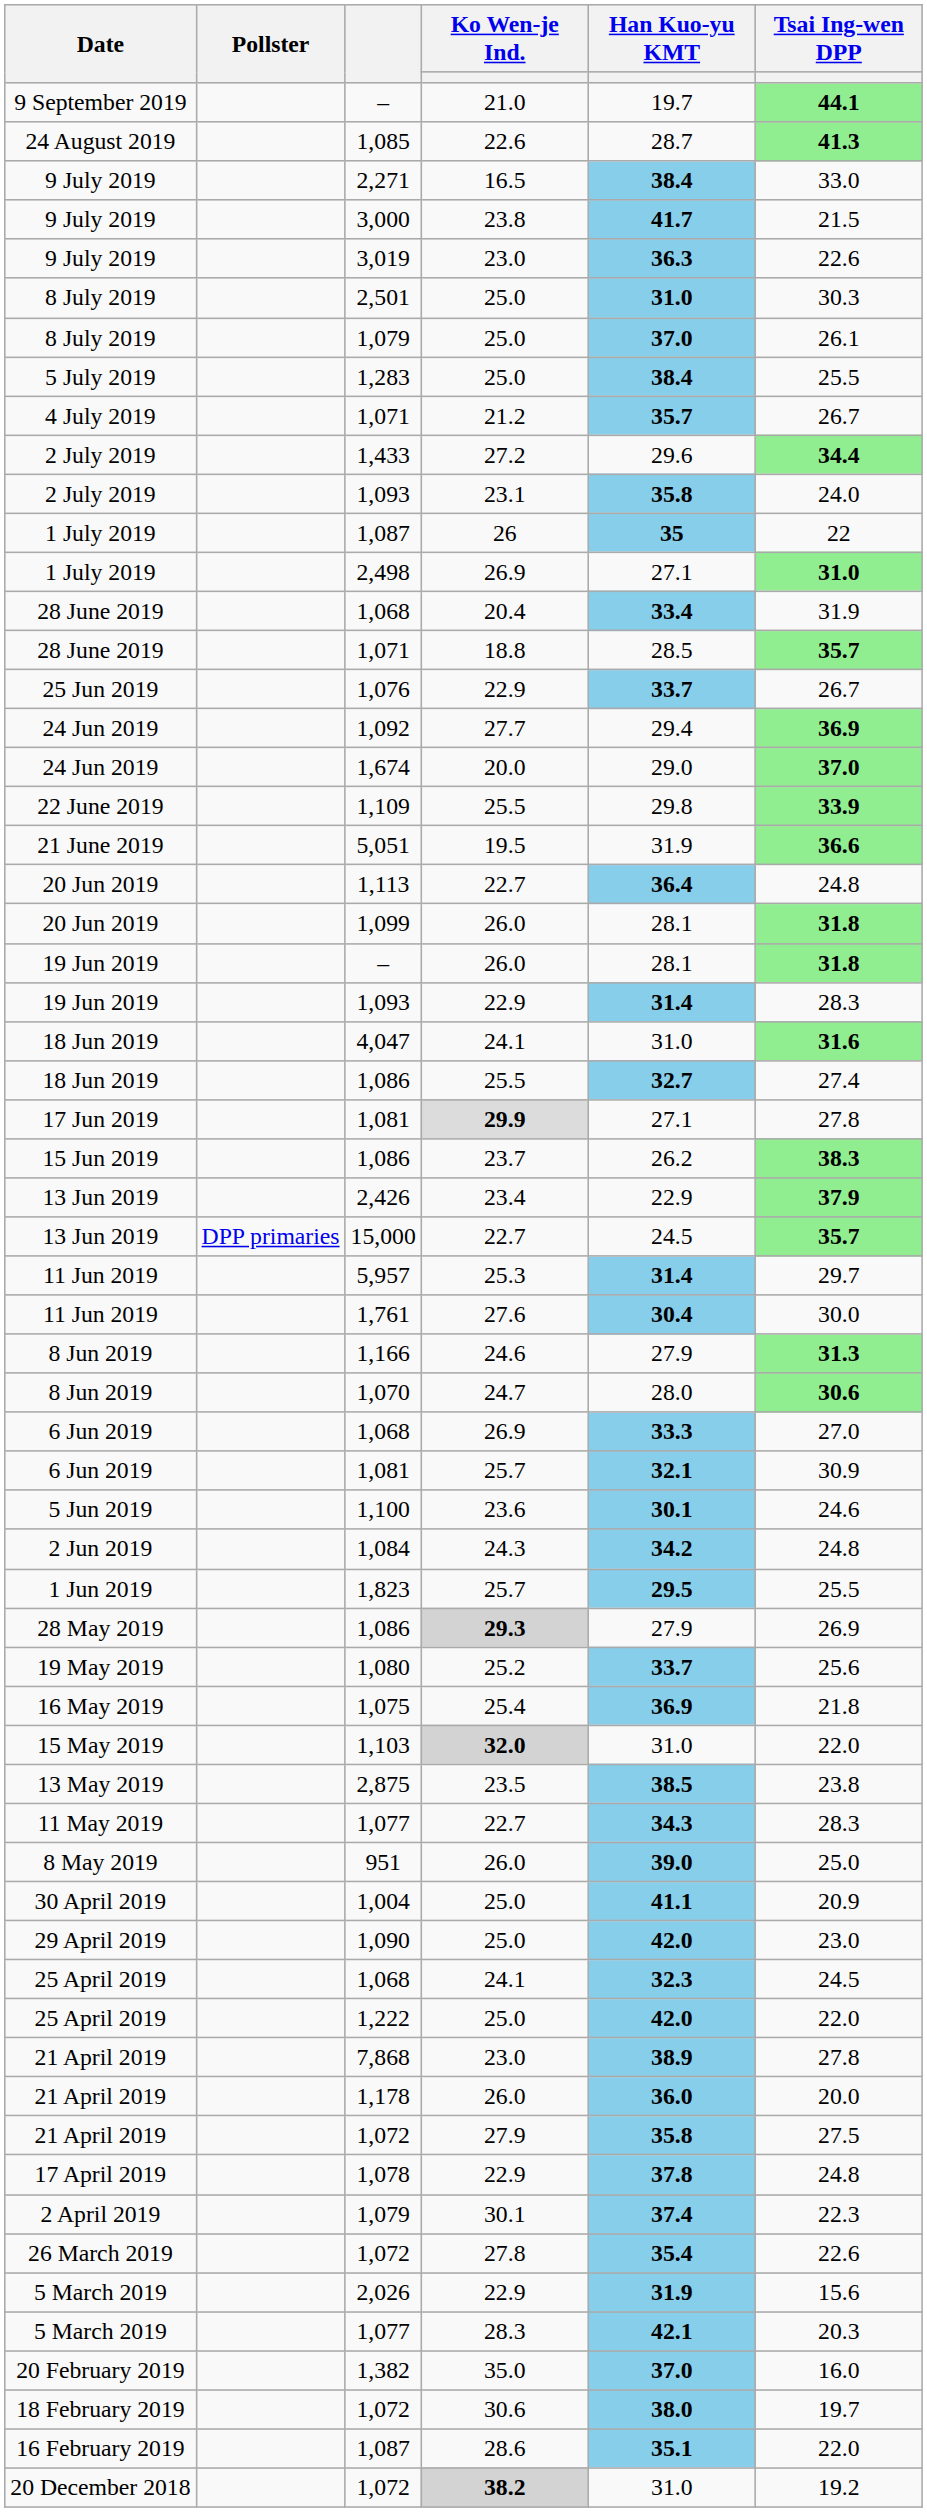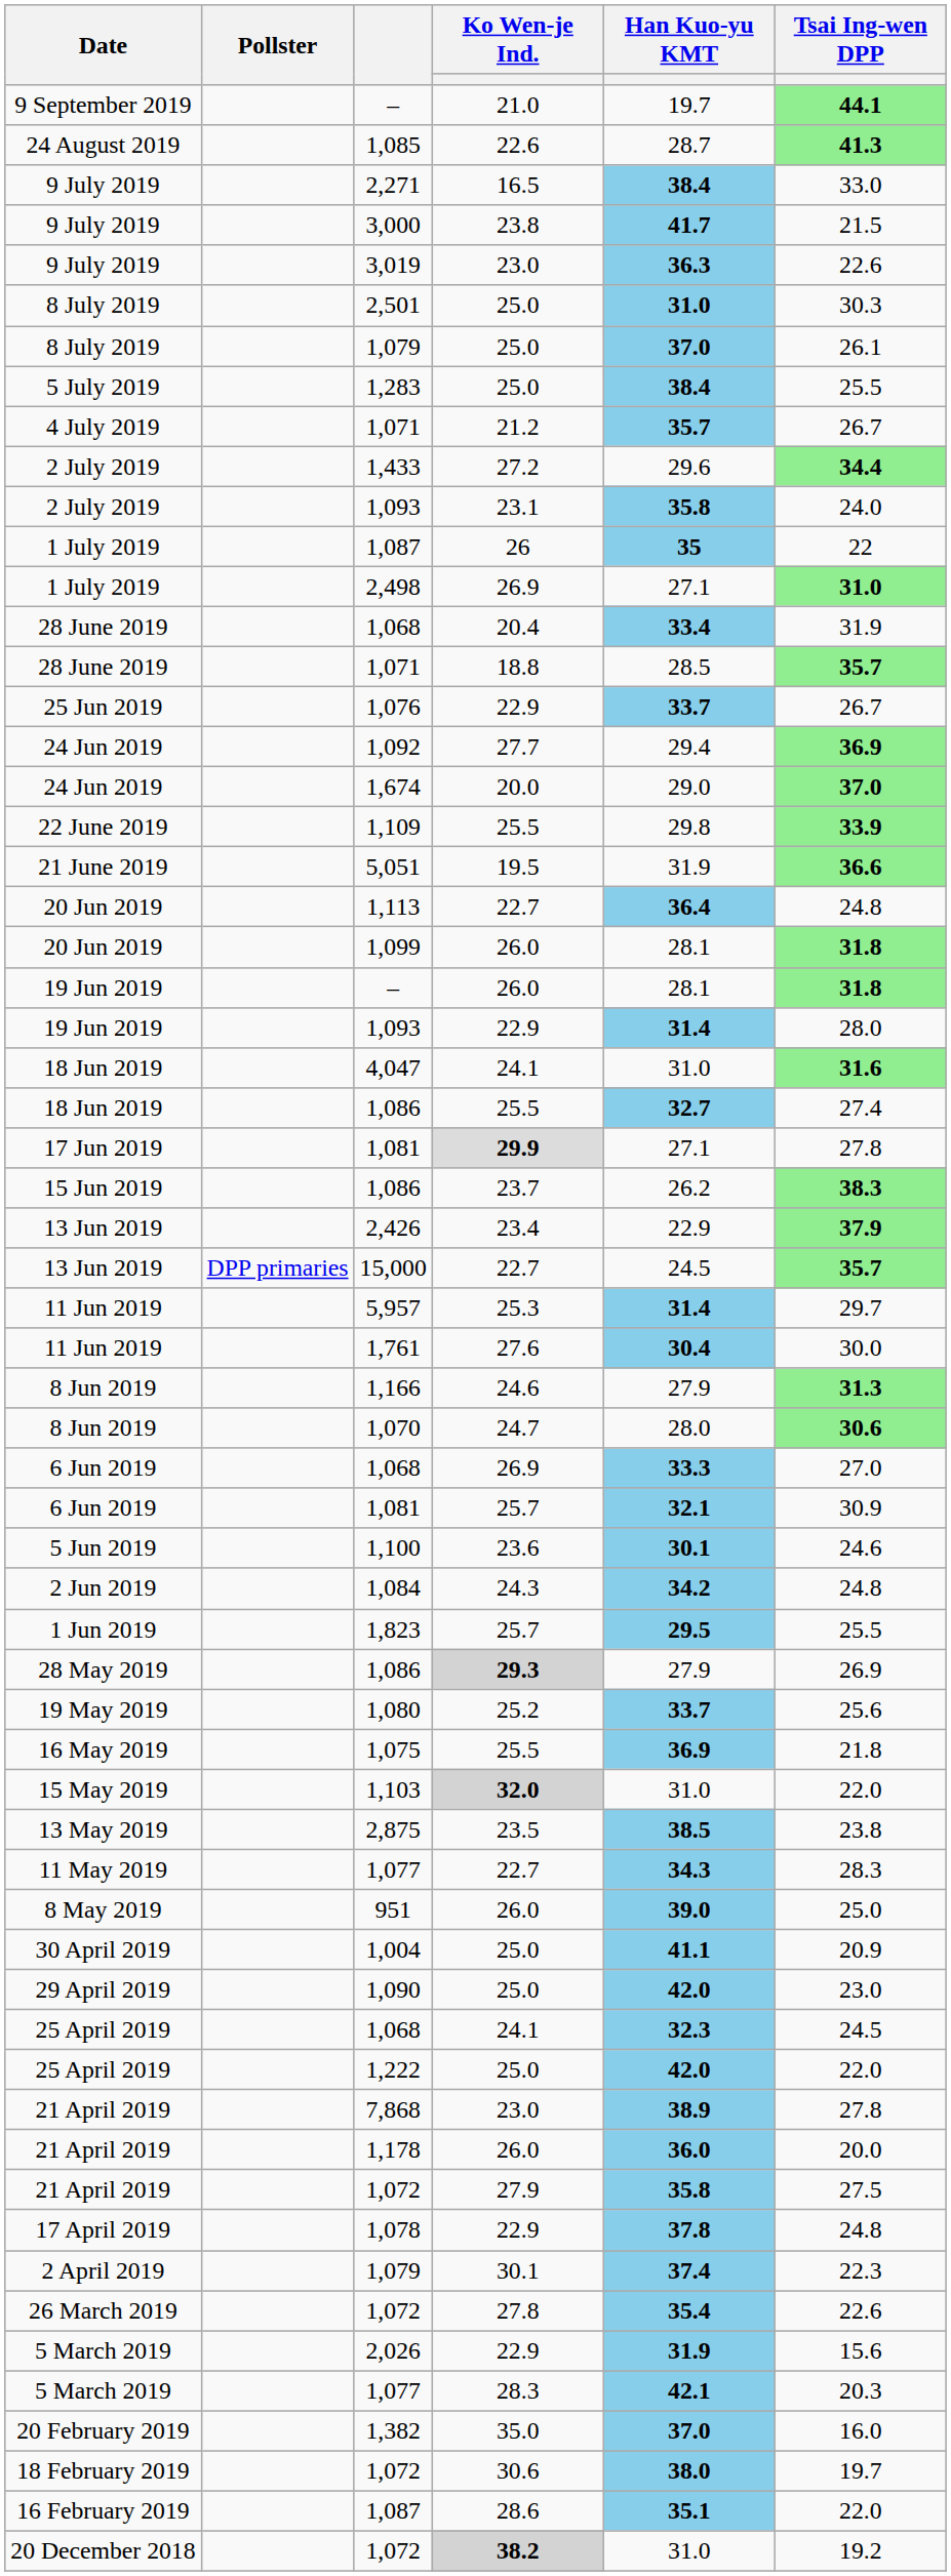19 Jun 2019 / 1,093 | Tsai Ing-wen DPP: 28.3 -> 28.0
1,075 | Ko Wen-je Ind.: 25.4 -> 25.5
